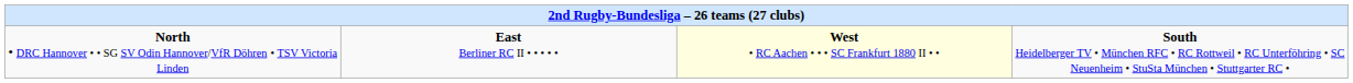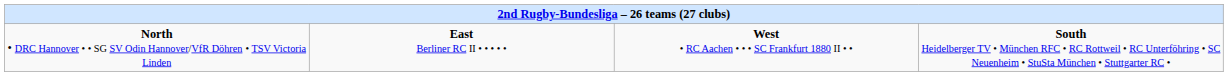row 2 | column 3: lightyellow background -> no background
